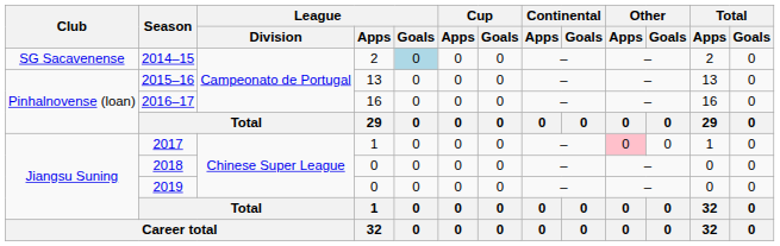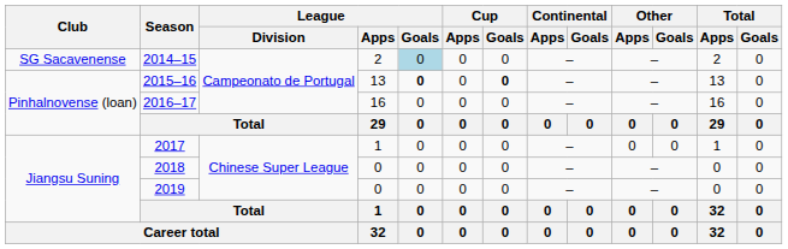2015–16 | League / Goals: normal -> bold
2015–16 | Cup / Goals: normal -> bold
2017 | Other / Apps: pink background -> no background
